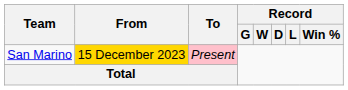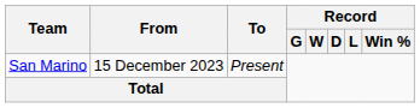San Marino | From: gold background -> no background
San Marino | To: pink background -> no background
